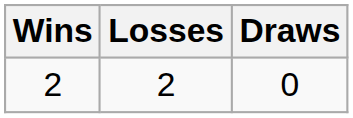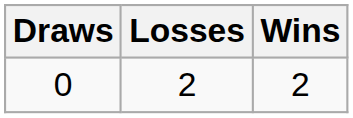columns swapped: Wins <-> Draws
